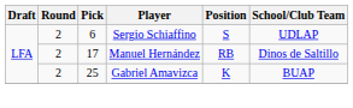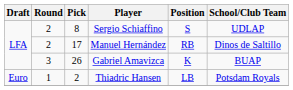Sergio Schiaffino | Pick: 6 -> 8
Gabriel Amavizca | Round: 2 -> 3
Gabriel Amavizca | Pick: 25 -> 26
+ row: Euro | 1 | 2 | Thiadric Hansen | LB | Potsdam Royals
